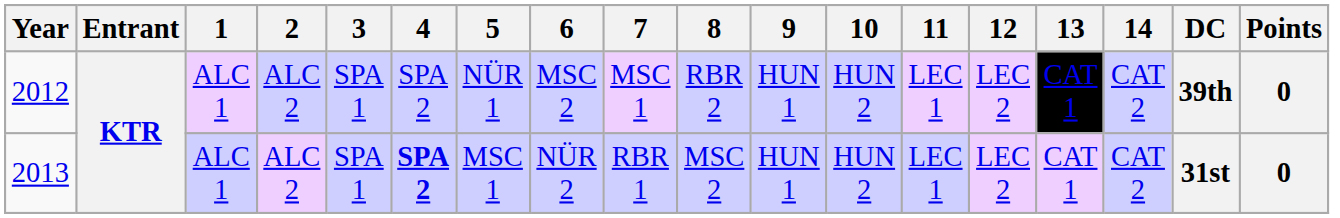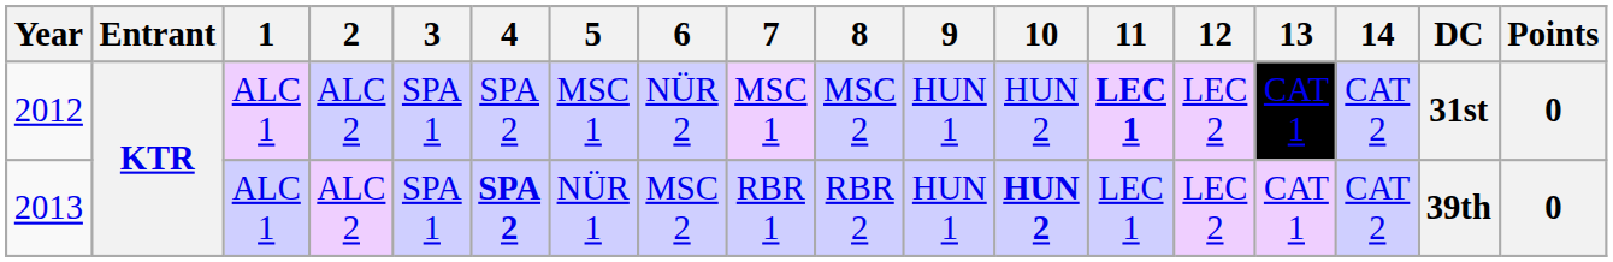2012 | 5: NÜR 1 -> MSC 1
2012 | 6: MSC 2 -> NÜR 2
2012 | 8: RBR 2 -> MSC 2
2012 | 11: normal -> bold
2012 | DC: 39th -> 31st
2013 | 5: MSC 1 -> NÜR 1
2013 | 6: NÜR 2 -> MSC 2
2013 | 8: MSC 2 -> RBR 2
2013 | 10: normal -> bold
2013 | DC: 31st -> 39th
